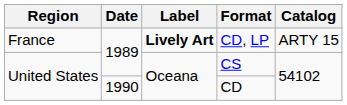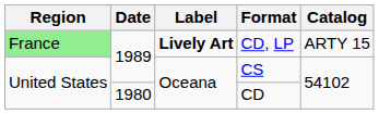CD, LP | Region: no background -> lightgreen background
CD | Date: 1990 -> 1980
